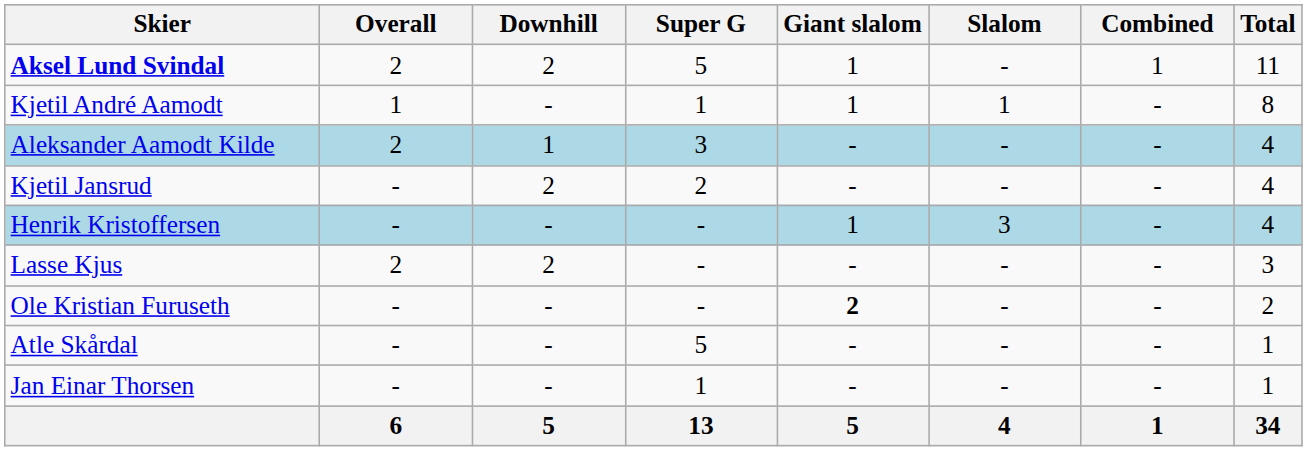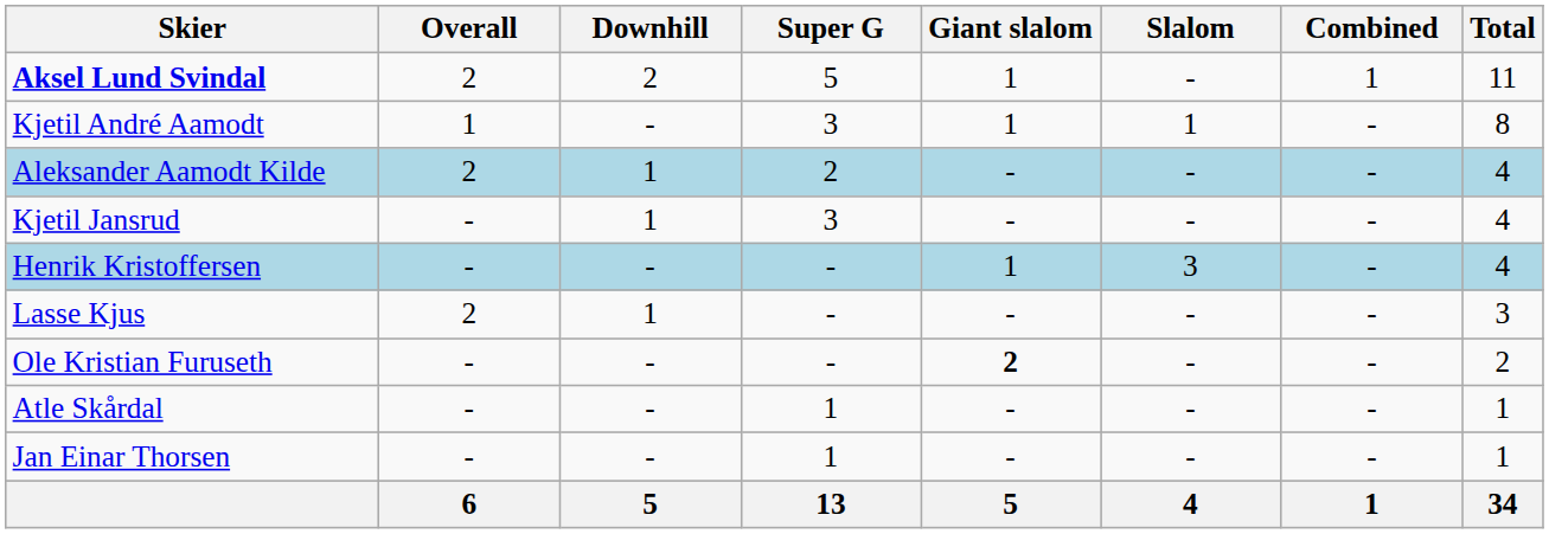Kjetil André Aamodt | Super G: 1 -> 3
Aleksander Aamodt Kilde | Super G: 3 -> 2
Kjetil Jansrud | Downhill: 2 -> 1
Kjetil Jansrud | Super G: 2 -> 3
Lasse Kjus | Downhill: 2 -> 1
Atle Skårdal | Super G: 5 -> 1
